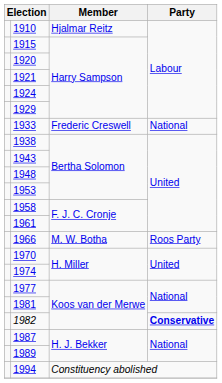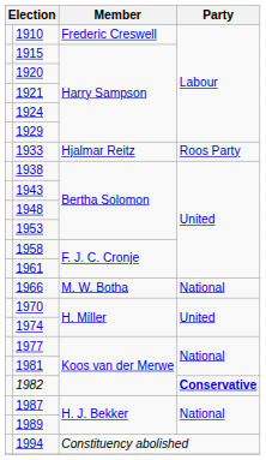1910 | Member: Hjalmar Reitz -> Frederic Creswell
1933 | Member: Frederic Creswell -> Hjalmar Reitz
1933 | Party: National -> Roos Party
1966 | Party: Roos Party -> National
